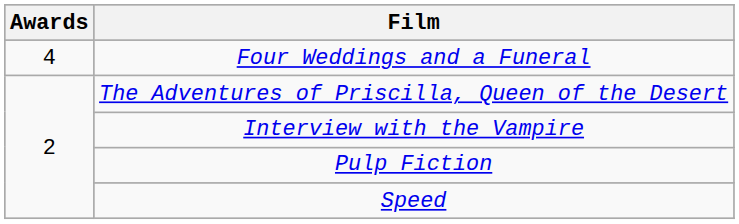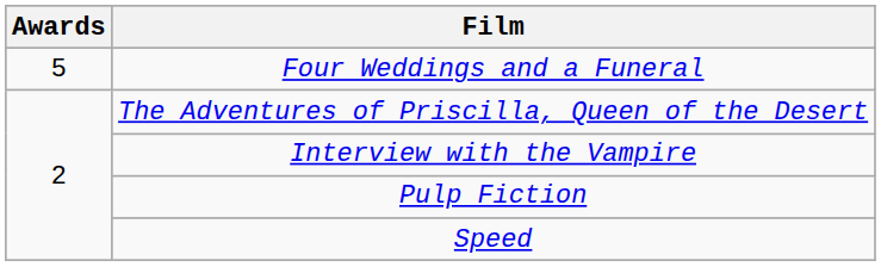Four Weddings and a Funeral | Awards: 4 -> 5
